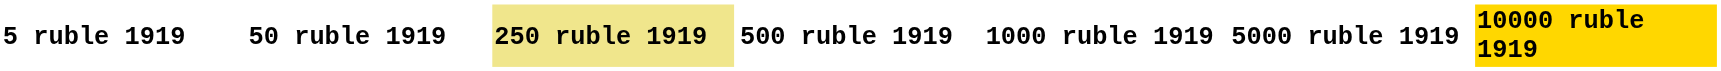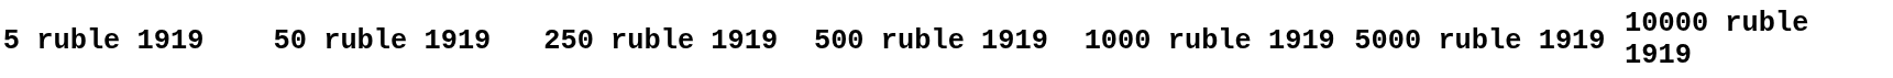5 ruble 1919 | column 3: khaki background -> no background
5 ruble 1919 | column 7: gold background -> no background
